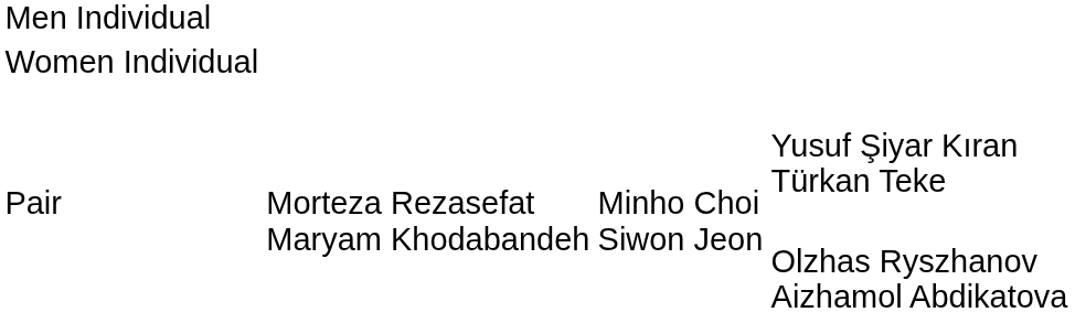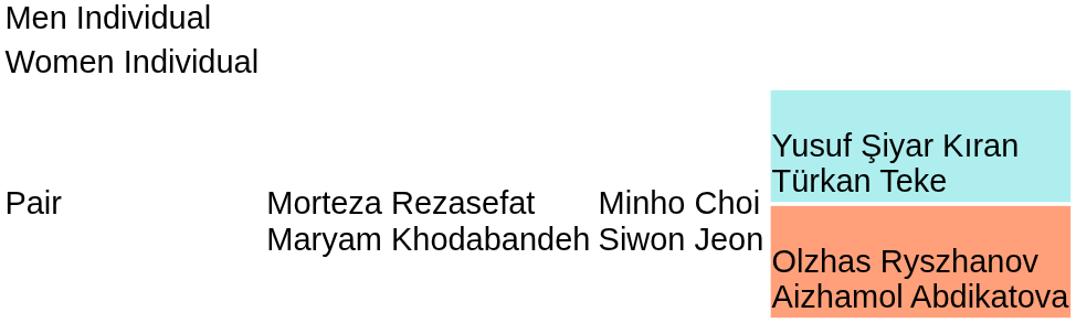Pair / Yusuf Şiyar Kıran Türkan Teke | column 4: no background -> paleturquoise background
Pair / Olzhas Ryszhanov Aizhamol Abdikatova | column 4: no background -> lightsalmon background
